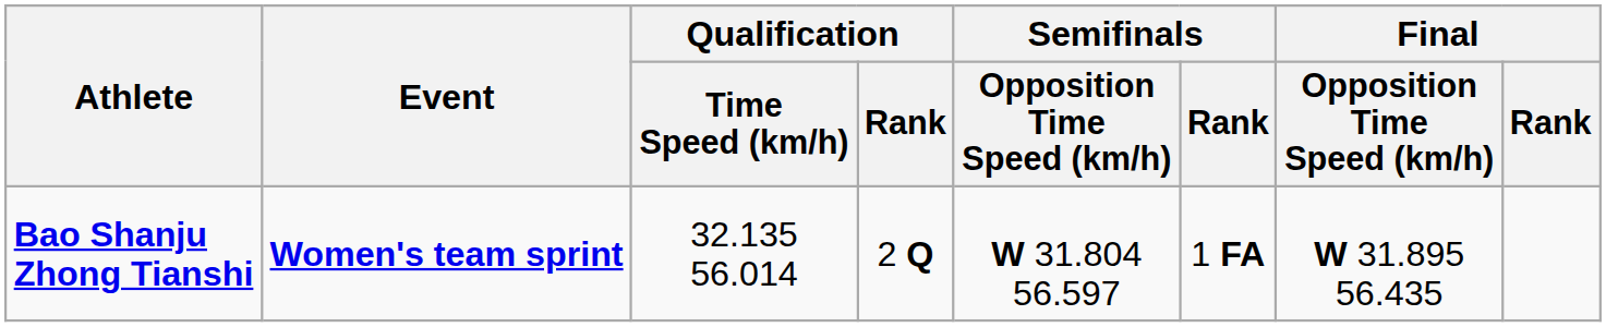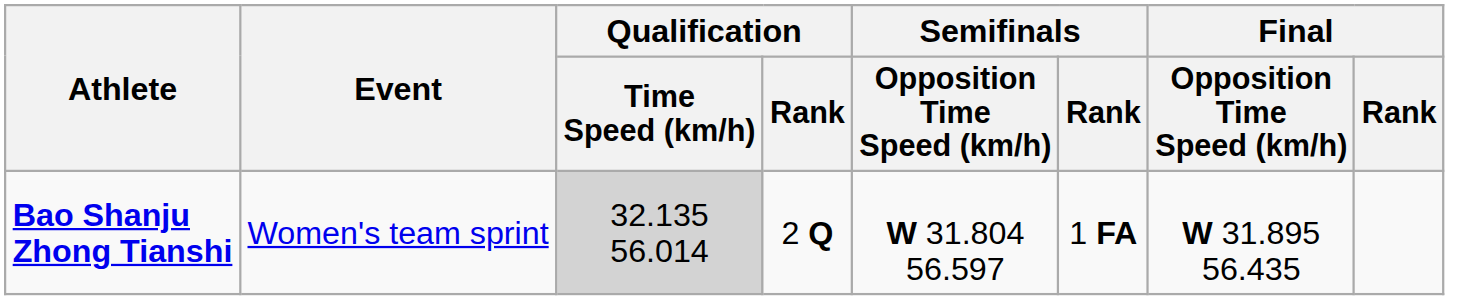Bao Shanju Zhong Tianshi | Event: bold -> normal
Bao Shanju Zhong Tianshi | Qualification / Time Speed (km/h): no background -> lightgrey background
